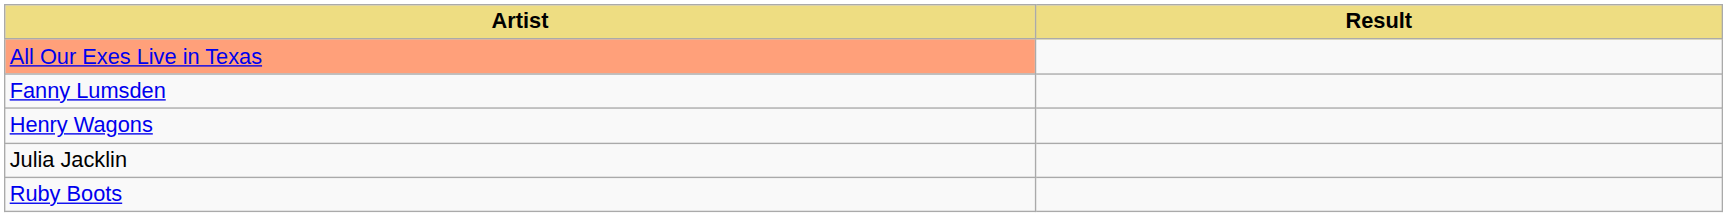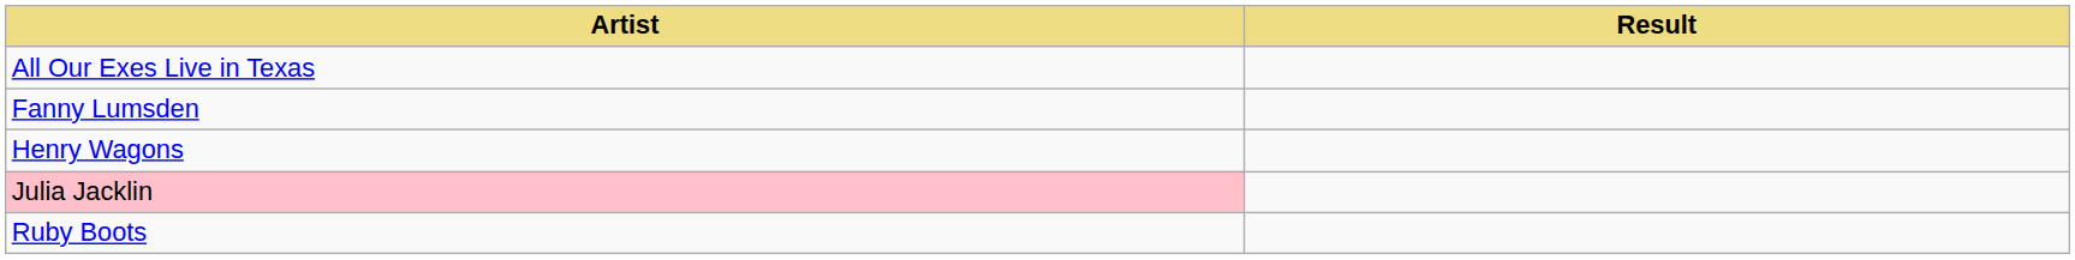All Our Exes Live in Texas | Artist: lightsalmon background -> no background
Julia Jacklin | Artist: no background -> pink background
